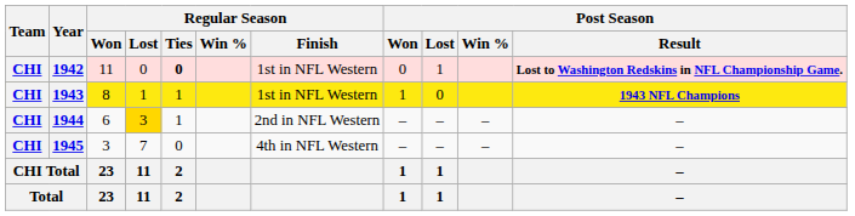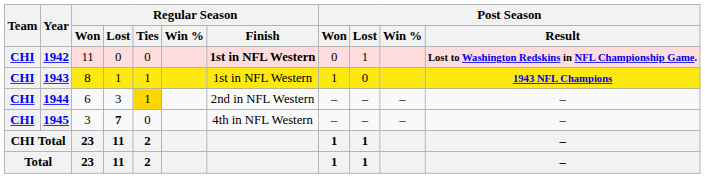1942 | Regular Season / Ties: bold -> normal
1942 | Regular Season / Finish: normal -> bold
1944 | Regular Season / Lost: gold background -> no background
1944 | Regular Season / Ties: no background -> gold background
1945 | Regular Season / Lost: normal -> bold
